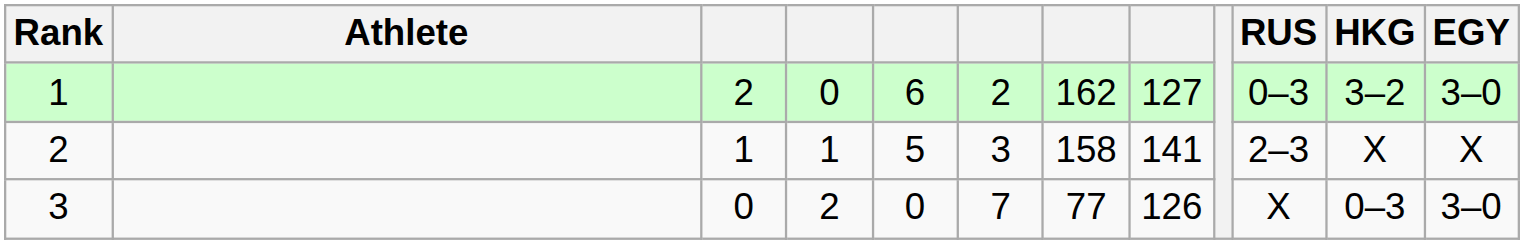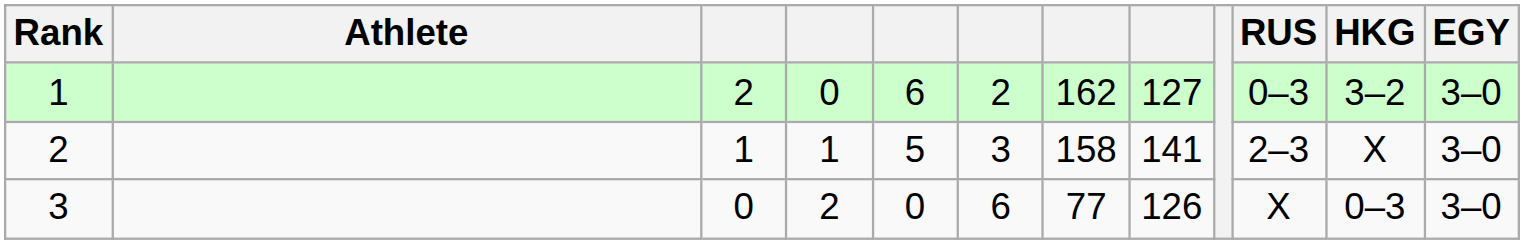row 3 | EGY: X -> 3–0
row 4 | column 6: 7 -> 6
